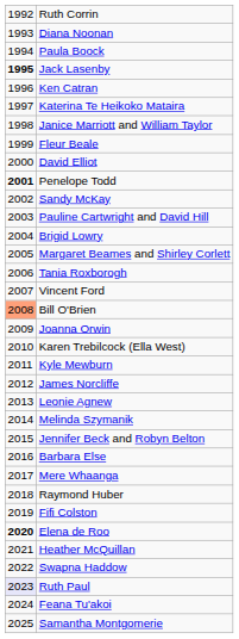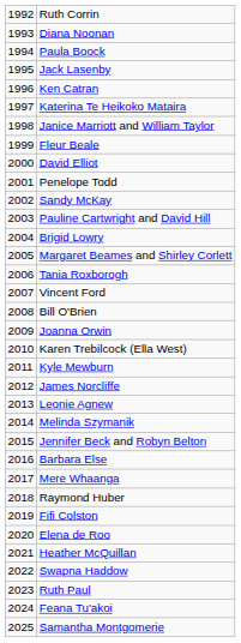Jack Lasenby | column 1: bold -> normal
Penelope Todd | column 1: bold -> normal
Bill O'Brien | column 1: lightsalmon background -> no background
Elena de Roo | column 1: bold -> normal
Ruth Paul | column 1: lavender background -> no background
